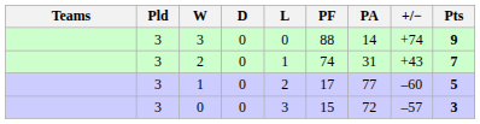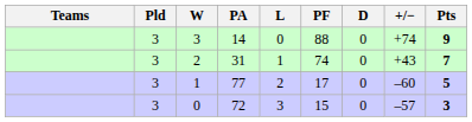columns swapped: D <-> PA
